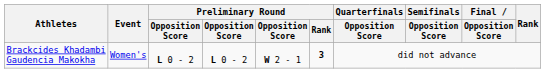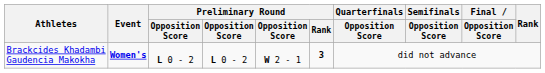Brackcides Khadambi Gaudencia Makokha | Event: normal -> bold
